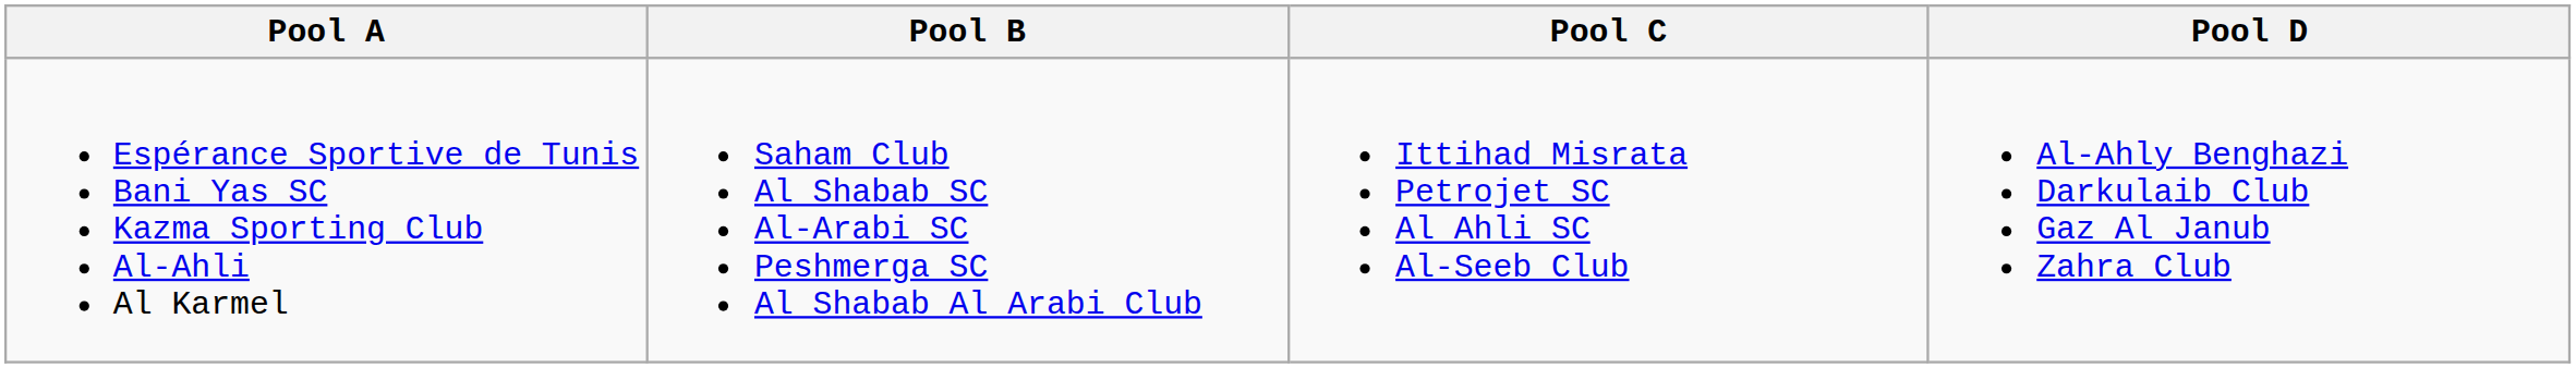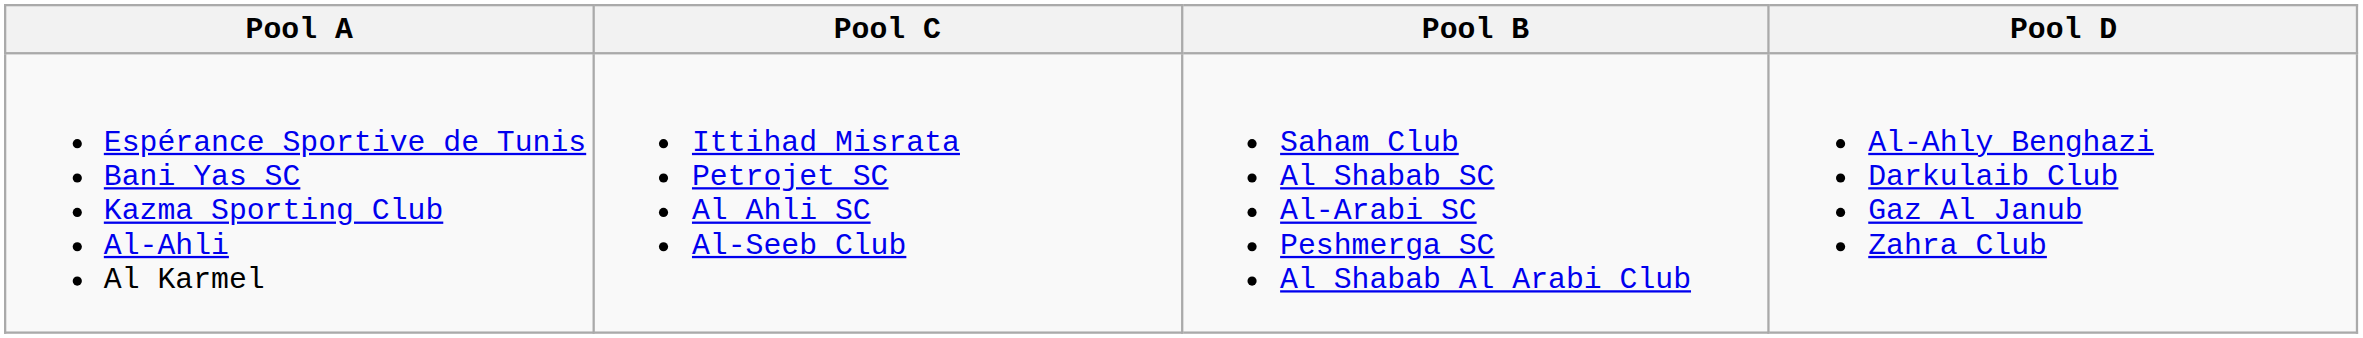columns swapped: Pool B <-> Pool C
